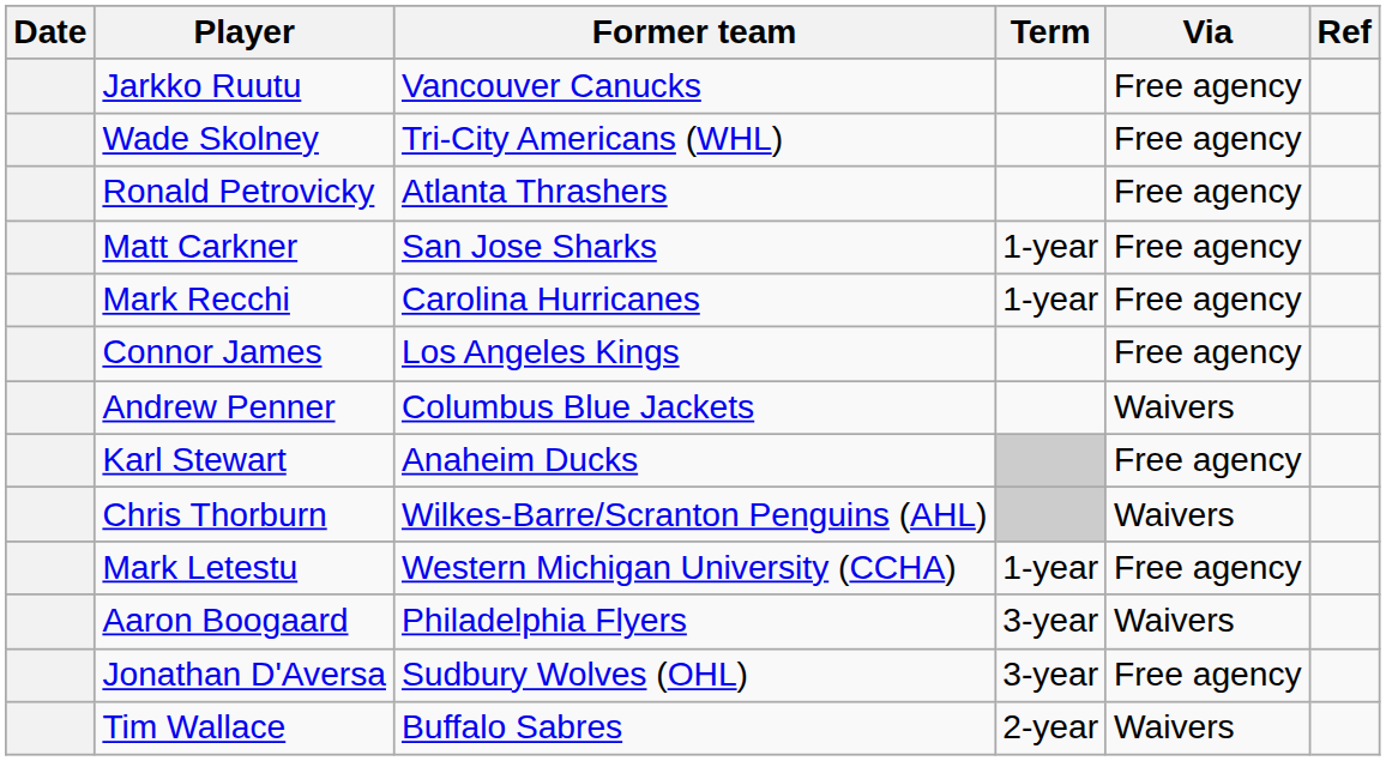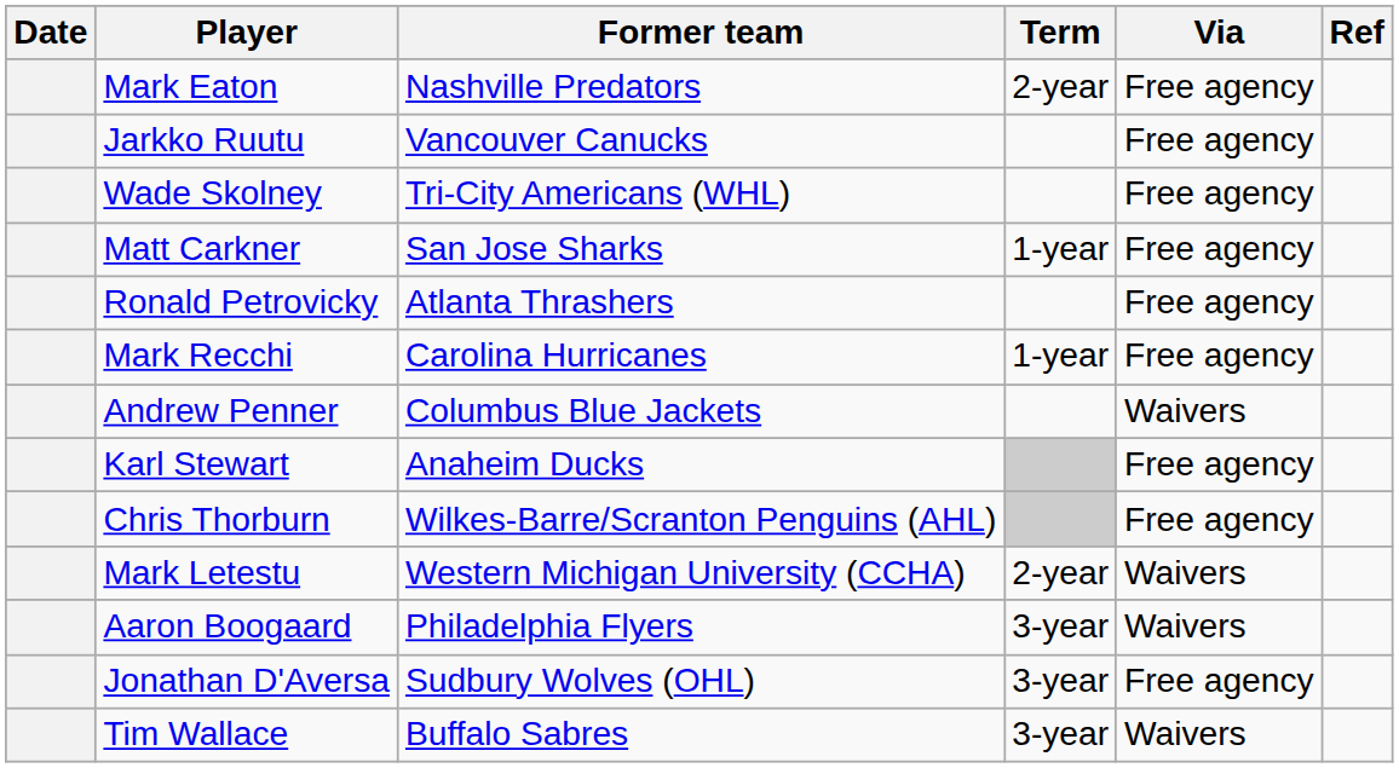+ row: Mark Eaton | Nashville Predators | 2-year | Free agency
rows swapped: Matt Carkner <-> Ronald Petrovicky
- row: Connor James | Los Angeles Kings | Free agency
Chris Thorburn | Via: Waivers -> Free agency
Mark Letestu | Term: 1-year -> 2-year
Mark Letestu | Via: Free agency -> Waivers
Tim Wallace | Term: 2-year -> 3-year
